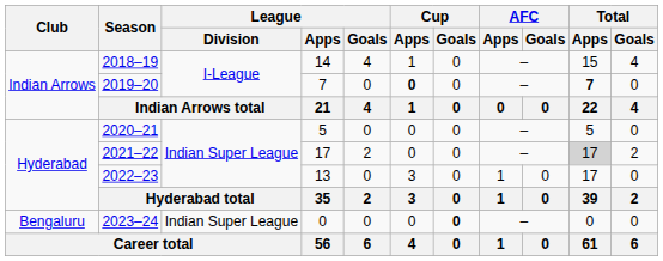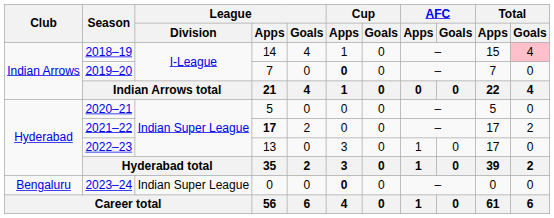2018–19 | Total / Goals: no background -> pink background
2019–20 | Total / Apps: bold -> normal
2021–22 | League / Apps: normal -> bold
2021–22 | Total / Apps: lightgrey background -> no background
2023–24 | Cup / Apps: normal -> bold
2023–24 | Cup / Goals: bold -> normal
